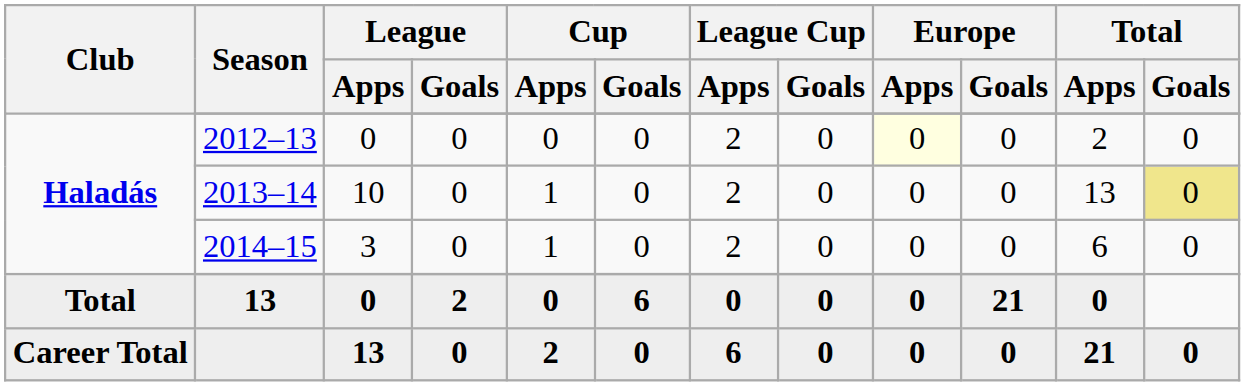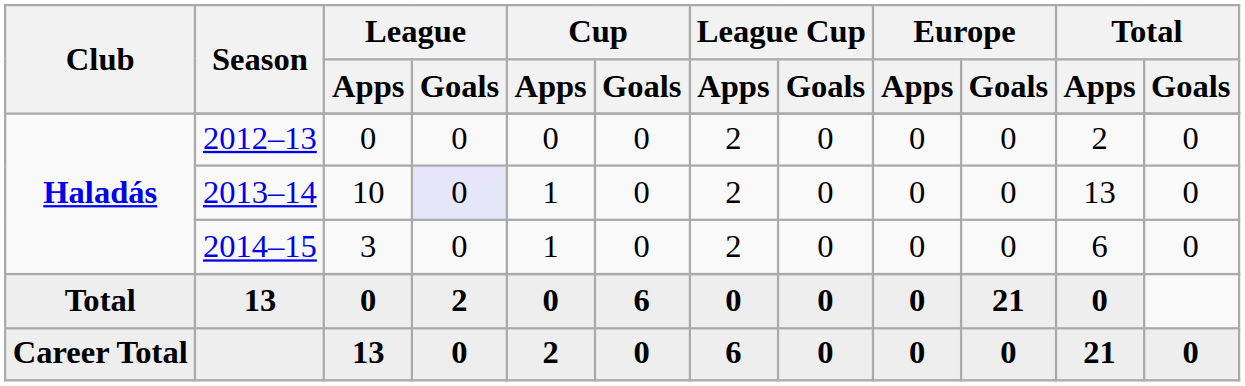2012–13 | Europe / Apps: lightyellow background -> no background
2013–14 | League / Goals: no background -> lavender background
2013–14 | Total / Goals: khaki background -> no background
